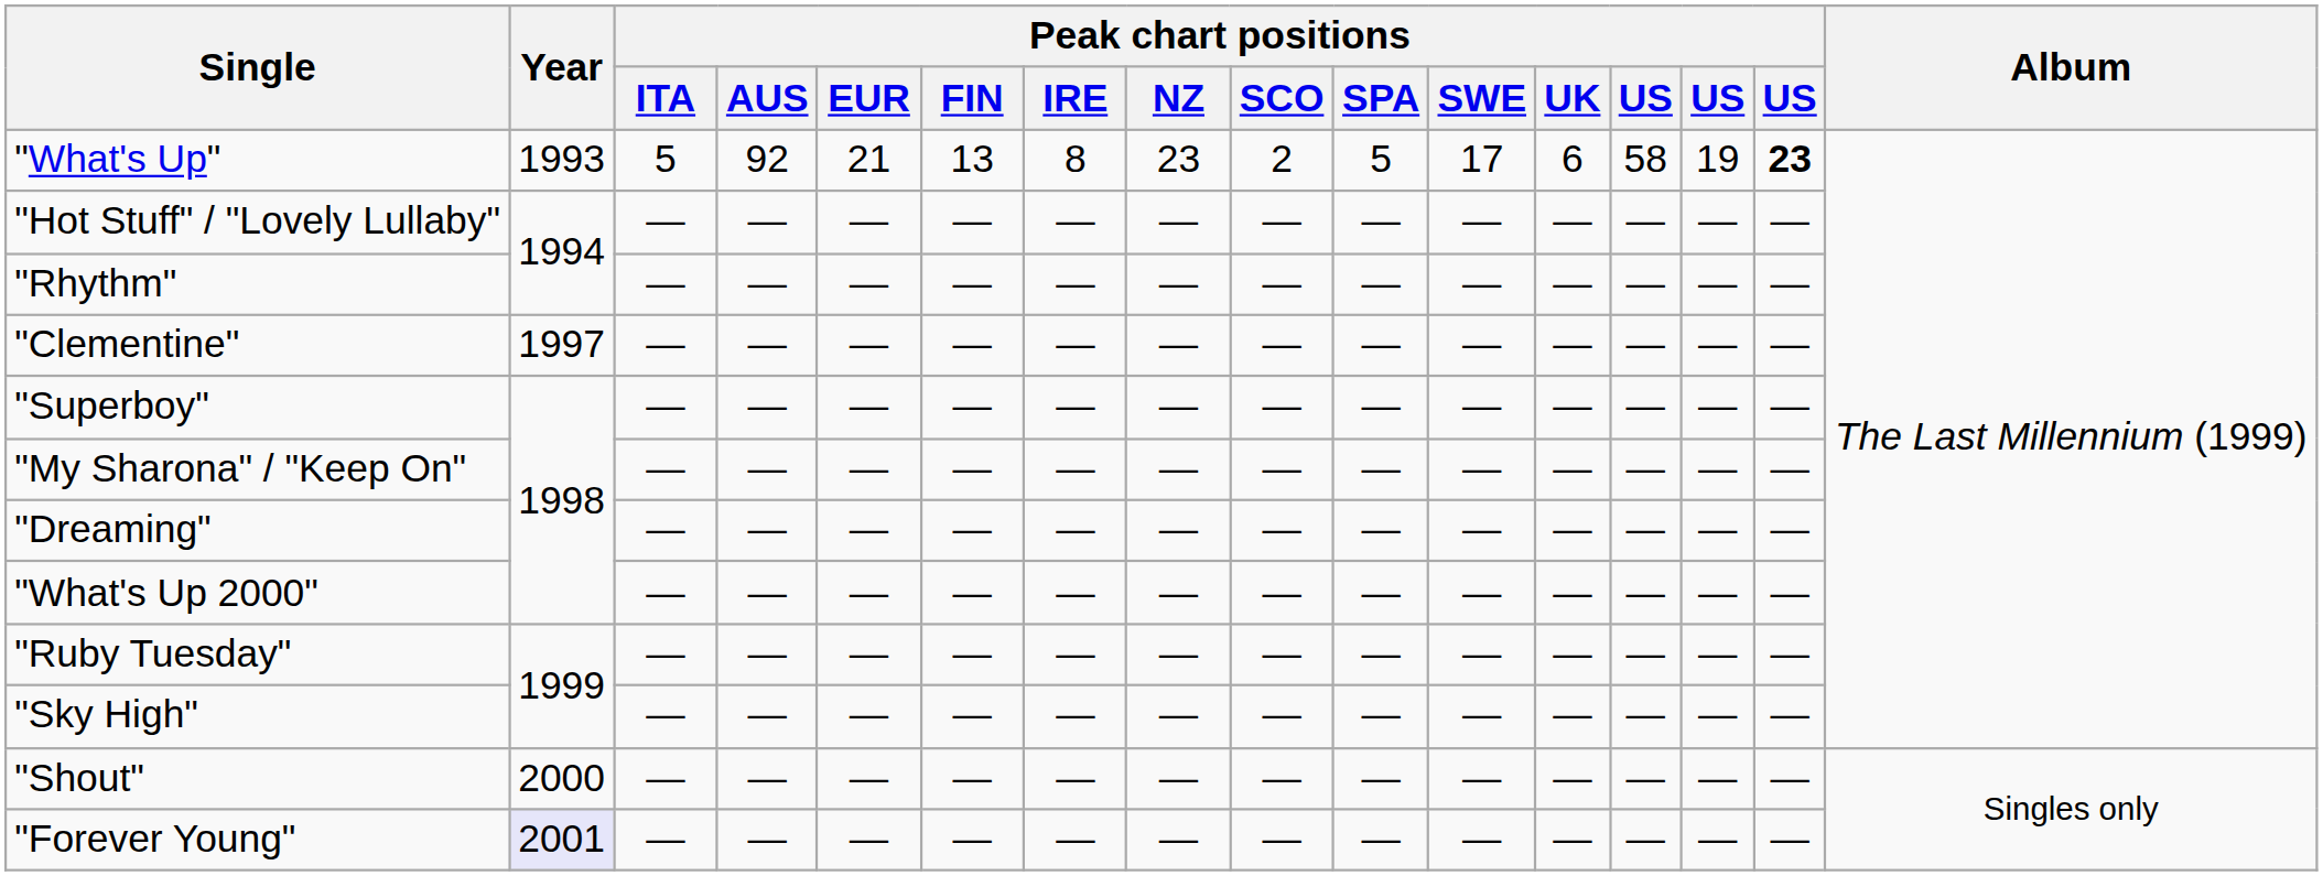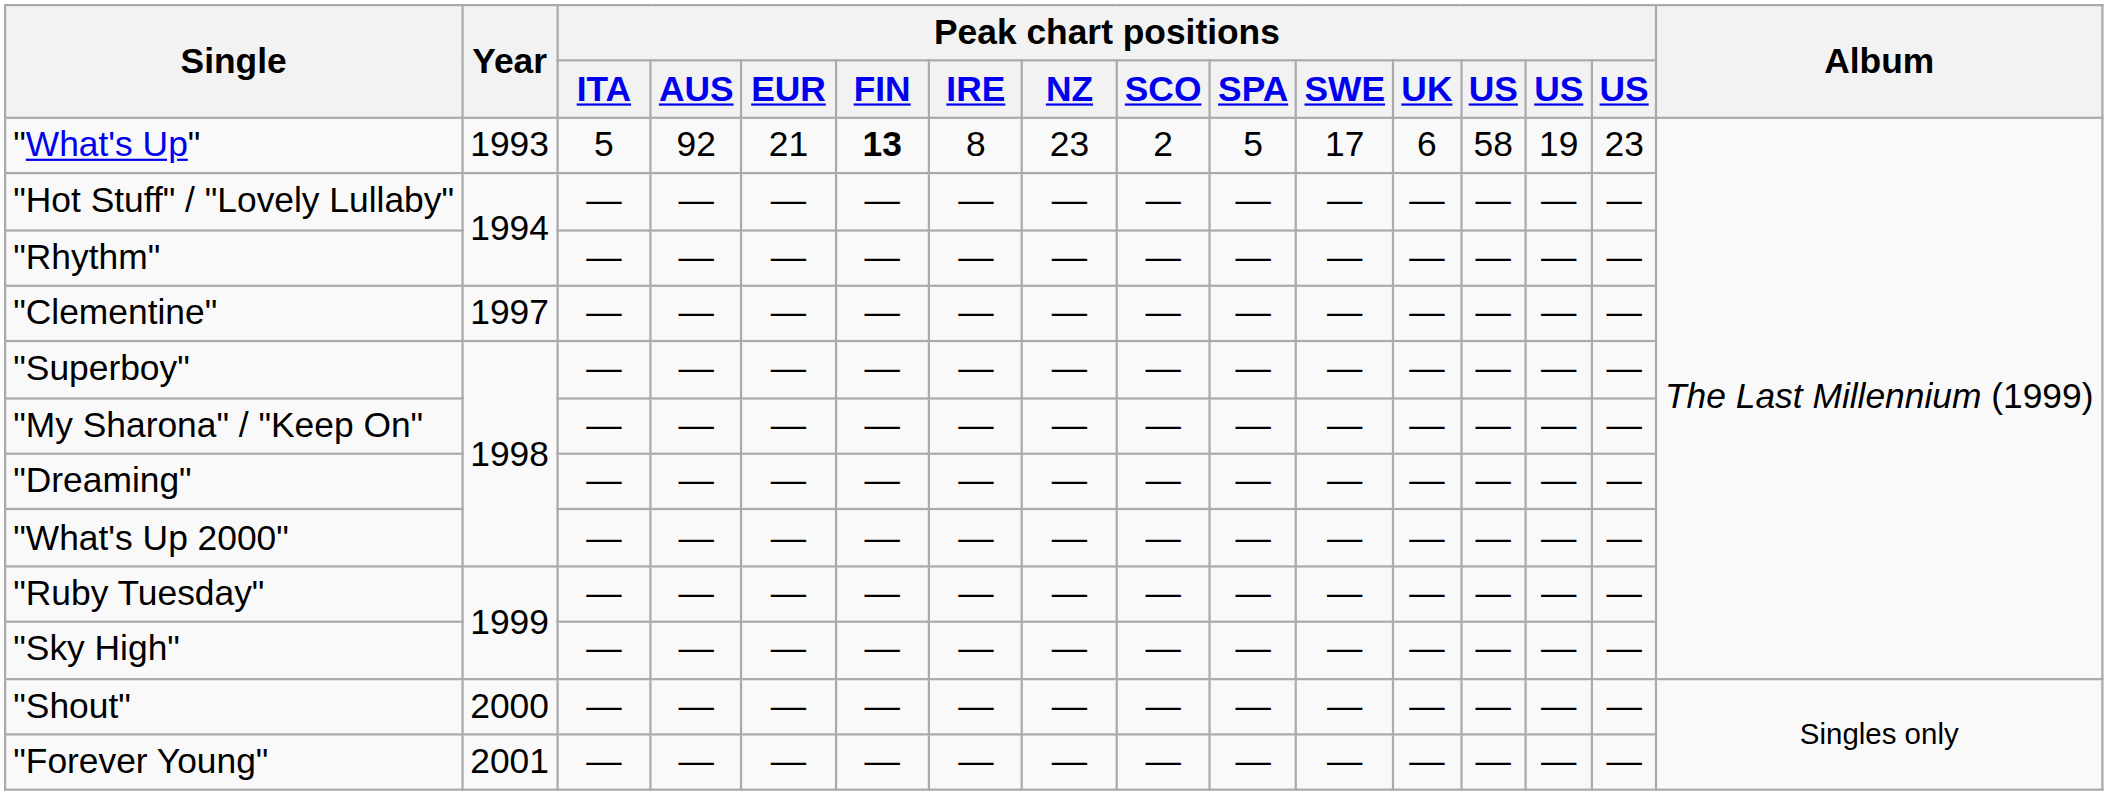"What's Up" | Peak chart positions / FIN: normal -> bold
"What's Up" | column 15: bold -> normal
"Forever Young" | Year: lavender background -> no background
